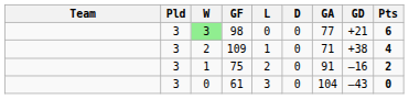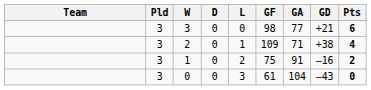columns swapped: D <-> GF
row 2 | W: lightgreen background -> no background
